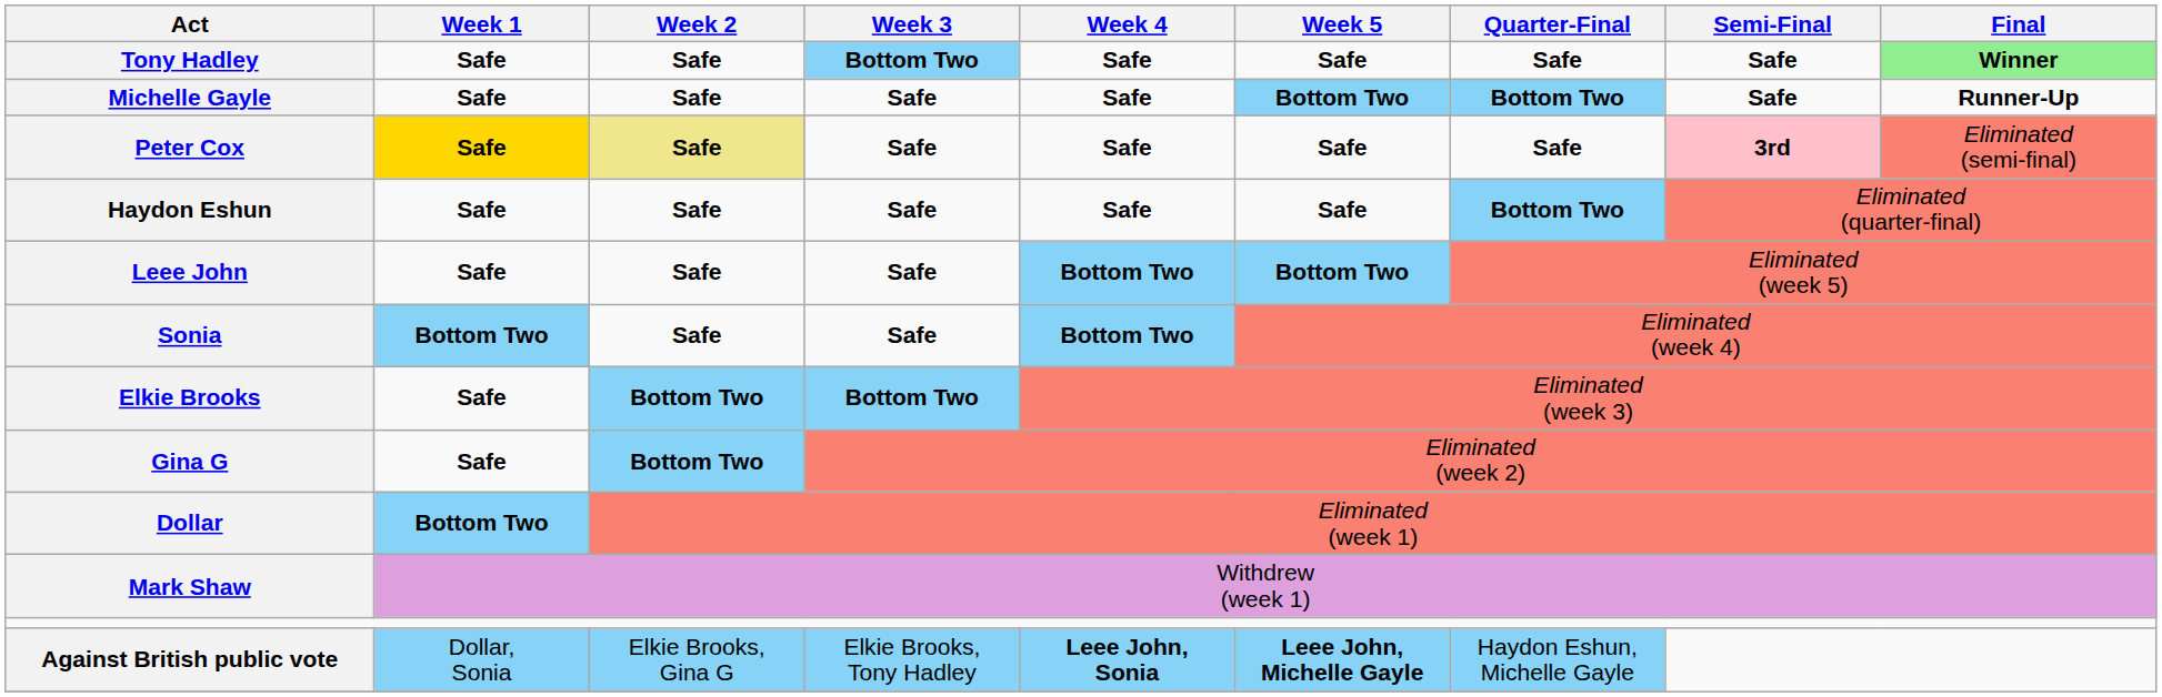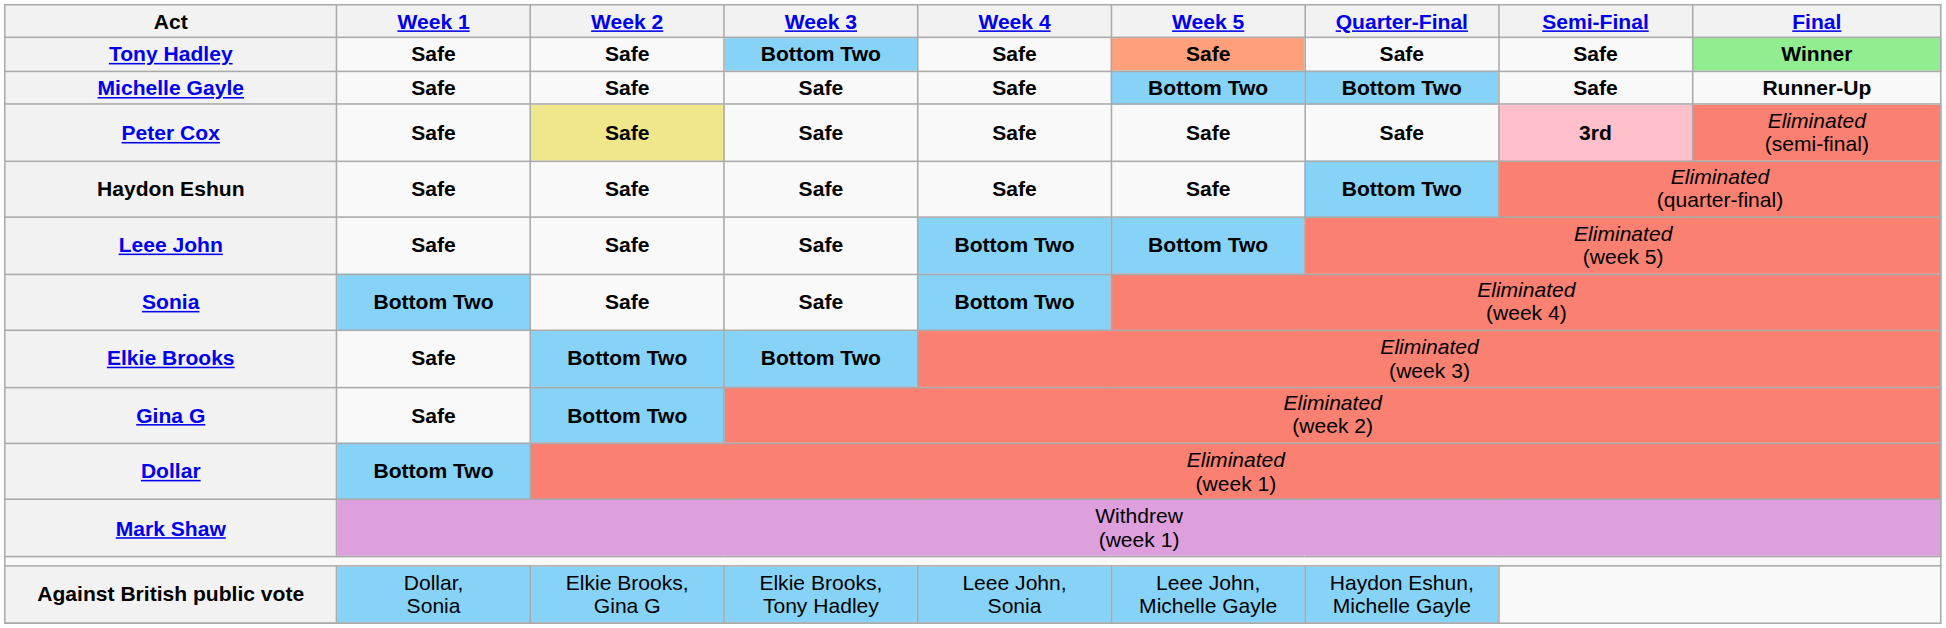Tony Hadley | Week 5: no background -> lightsalmon background
Peter Cox | Week 1: gold background -> no background
Against British public vote | Week 4: bold -> normal
Against British public vote | Week 5: bold -> normal
